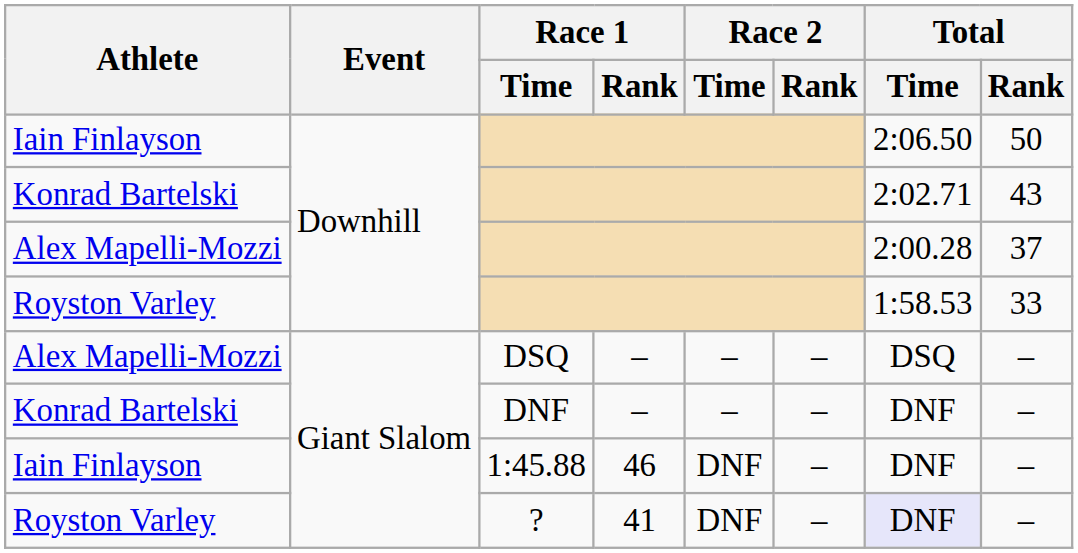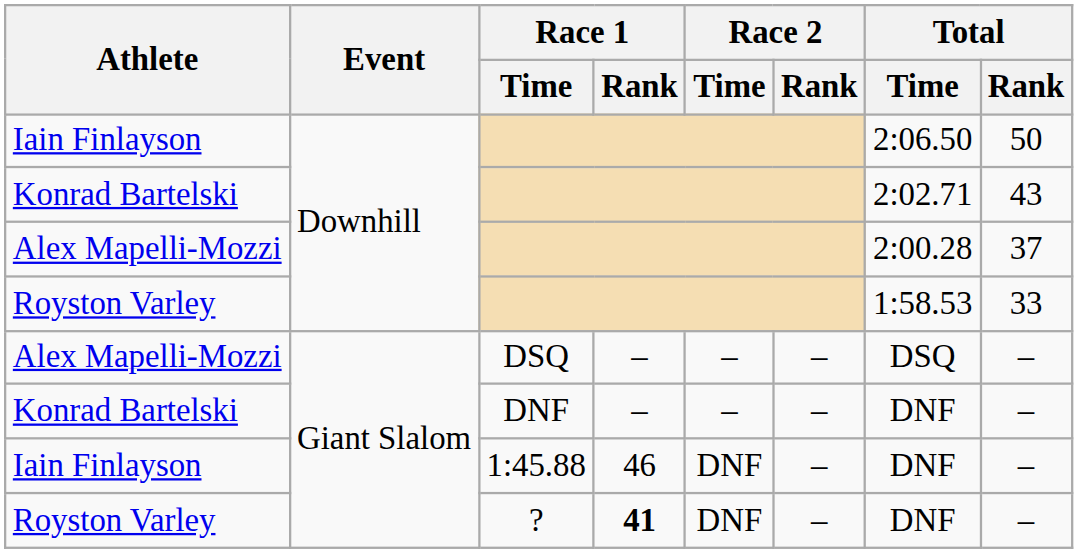? | Race 1 / Rank: normal -> bold
? | Total / Time: lavender background -> no background
